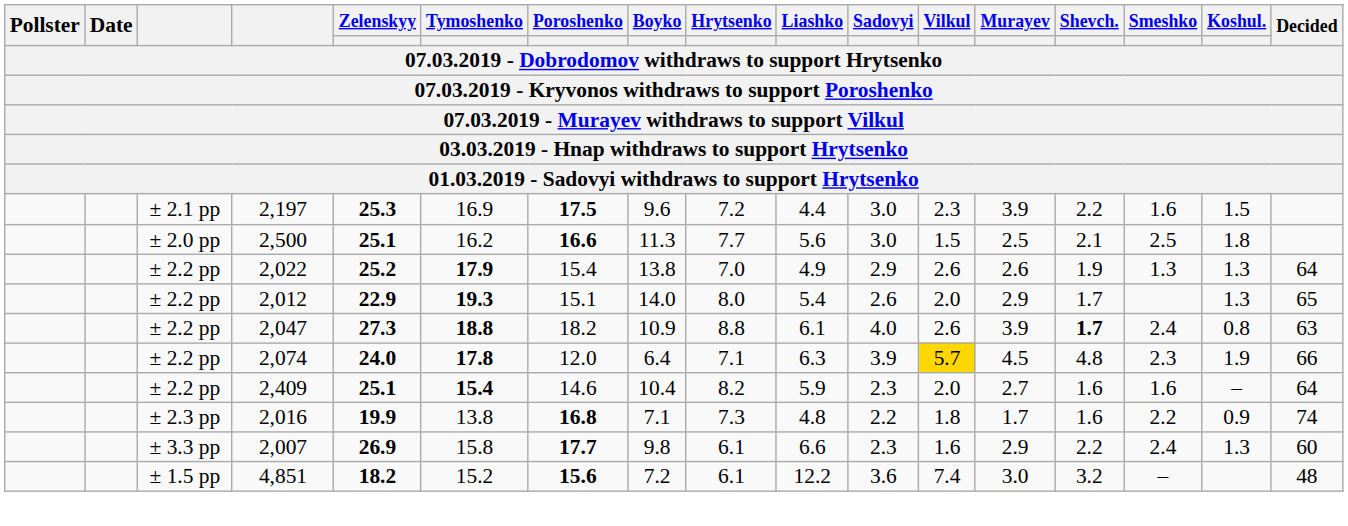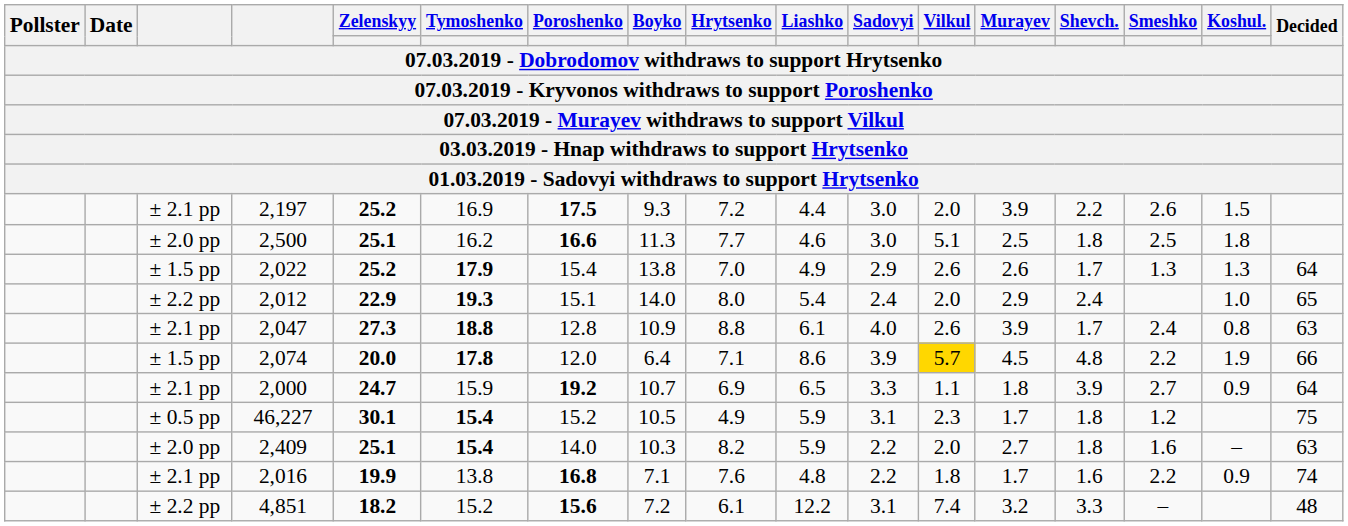2,197 | Zelenskyy: 25.3 -> 25.2
2,197 | Boyko: 9.6 -> 9.3
2,197 | Vilkul: 2.3 -> 2.0
2,197 | Smeshko: 1.6 -> 2.6
2,500 | Liashko: 5.6 -> 4.6
2,500 | Vilkul: 1.5 -> 5.1
2,500 | Shevch.: 2.1 -> 1.8
2,022 | column 3: ± 2.2 pp -> ± 1.5 pp
2,022 | Shevch.: 1.9 -> 1.7
2,012 | Sadovyi: 2.6 -> 2.4
2,012 | Shevch.: 1.7 -> 2.4
2,012 | Koshul.: 1.3 -> 1.0
2,047 | column 3: ± 2.2 pp -> ± 2.1 pp
2,047 | Poroshenko: 18.2 -> 12.8
2,047 | Shevch.: bold -> normal
2,074 | column 3: ± 2.2 pp -> ± 1.5 pp
2,074 | Zelenskyy: 24.0 -> 20.0
2,074 | Liashko: 6.3 -> 8.6
2,074 | Smeshko: 2.3 -> 2.2
+ row: ± 2.1 pp | 2,000 | 24.7 | 15.9 | 19.2 | 10.7 | 6.9 | 6.5 | 3.3 | 1.1 | 1.8 | 3.9 | 2.7 | 0.9 | 64
+ row: ± 0.5 pp | 46,227 | 30.1 | 15.4 | 15.2 | 10.5 | 4.9 | 5.9 | 3.1 | 2.3 | 1.7 | 1.8 | 1.2 | 75
2,409 | column 3: ± 2.2 pp -> ± 2.0 pp
2,409 | Poroshenko: 14.6 -> 14.0
2,409 | Boyko: 10.4 -> 10.3
2,409 | Sadovyi: 2.3 -> 2.2
2,409 | Shevch.: 1.6 -> 1.8
2,409 | Decided: 64 -> 63
2,016 | column 3: ± 2.3 pp -> ± 2.1 pp
2,016 | Hrytsenko: 7.3 -> 7.6
- row: ± 3.3 pp | 2,007 | 26.9 | 15.8 | 17.7 | 9.8 | 6.1 | 6.6 | 2.3 | 1.6 | 2.9 | 2.2 | 2.4 | 1.3 | 60
4,851 | column 3: ± 1.5 pp -> ± 2.2 pp
4,851 | Sadovyi: 3.6 -> 3.1
4,851 | Murayev: 3.0 -> 3.2
4,851 | Shevch.: 3.2 -> 3.3
